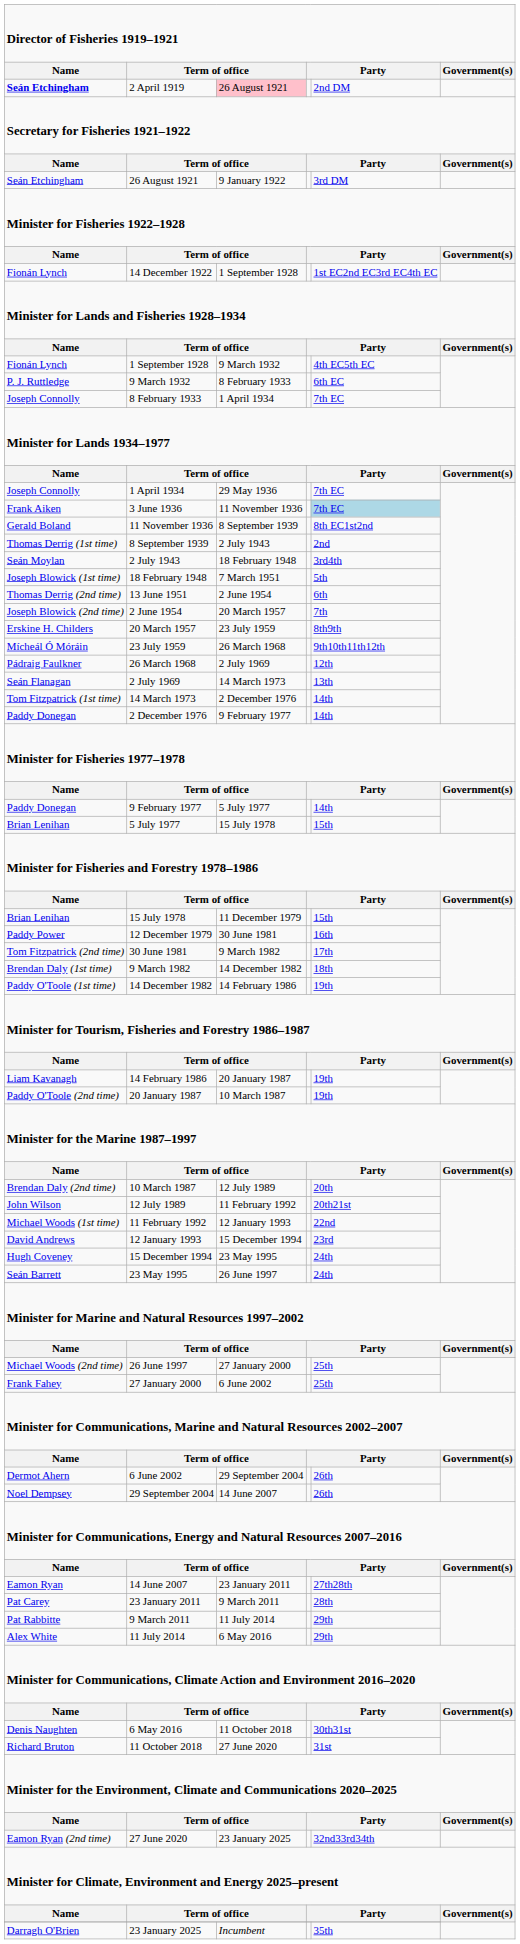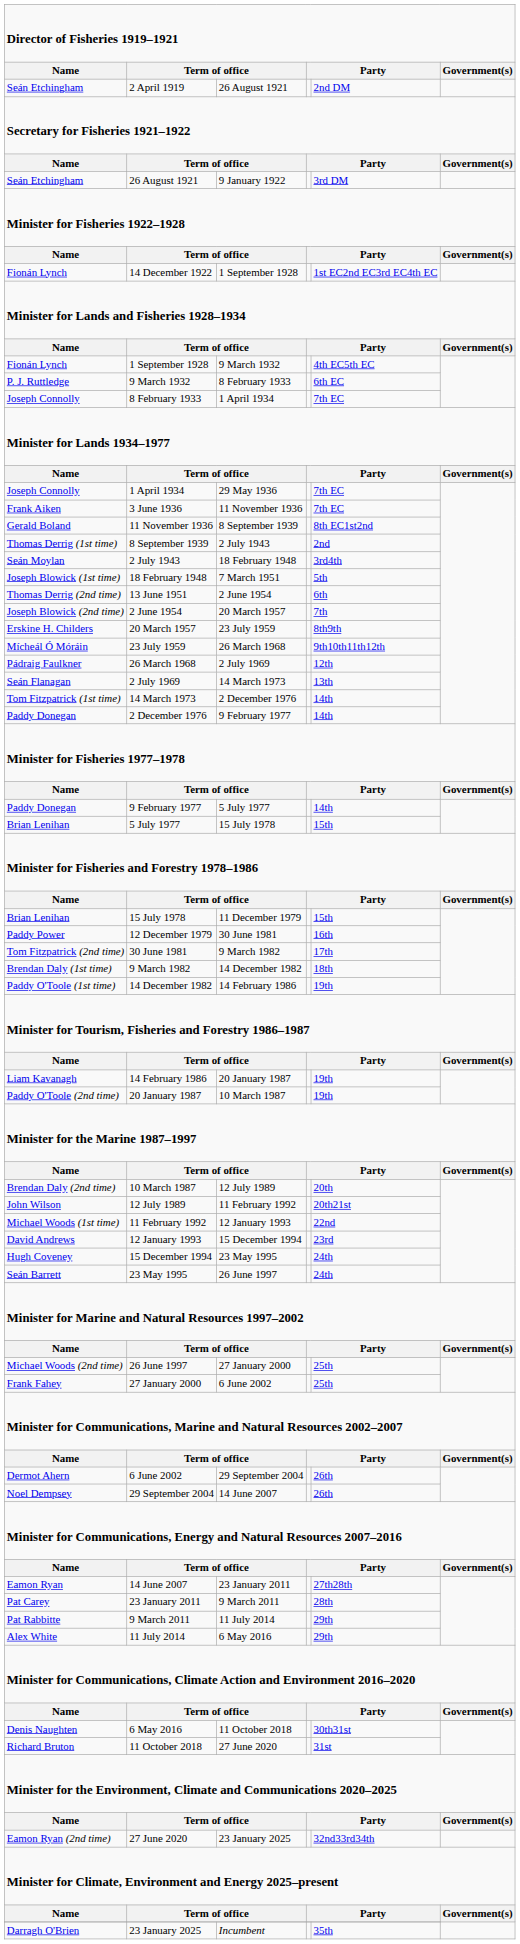2 April 1919 | column 1: bold -> normal
2 April 1919 | column 3: pink background -> no background
3 June 1936 | column 5: lightblue background -> no background
